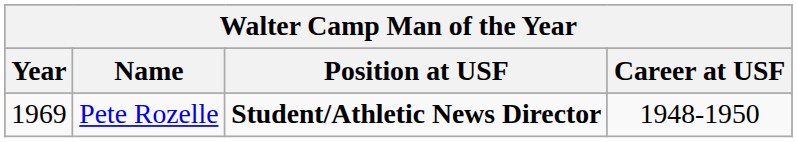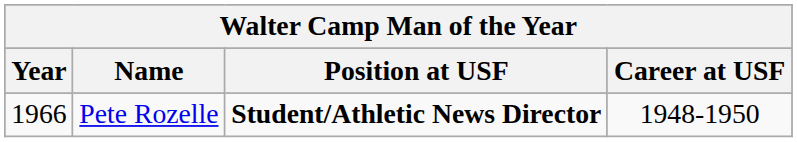Pete Rozelle | Year: 1969 -> 1966
